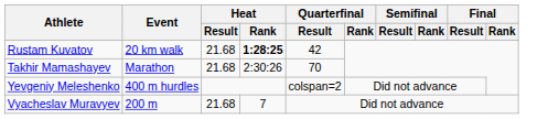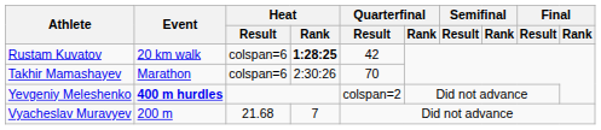Rustam Kuvatov | Heat / Result: 21.68 -> colspan=6
Takhir Mamashayev | Heat / Result: 21.68 -> colspan=6
Yevgeniy Meleshenko | Event: normal -> bold
